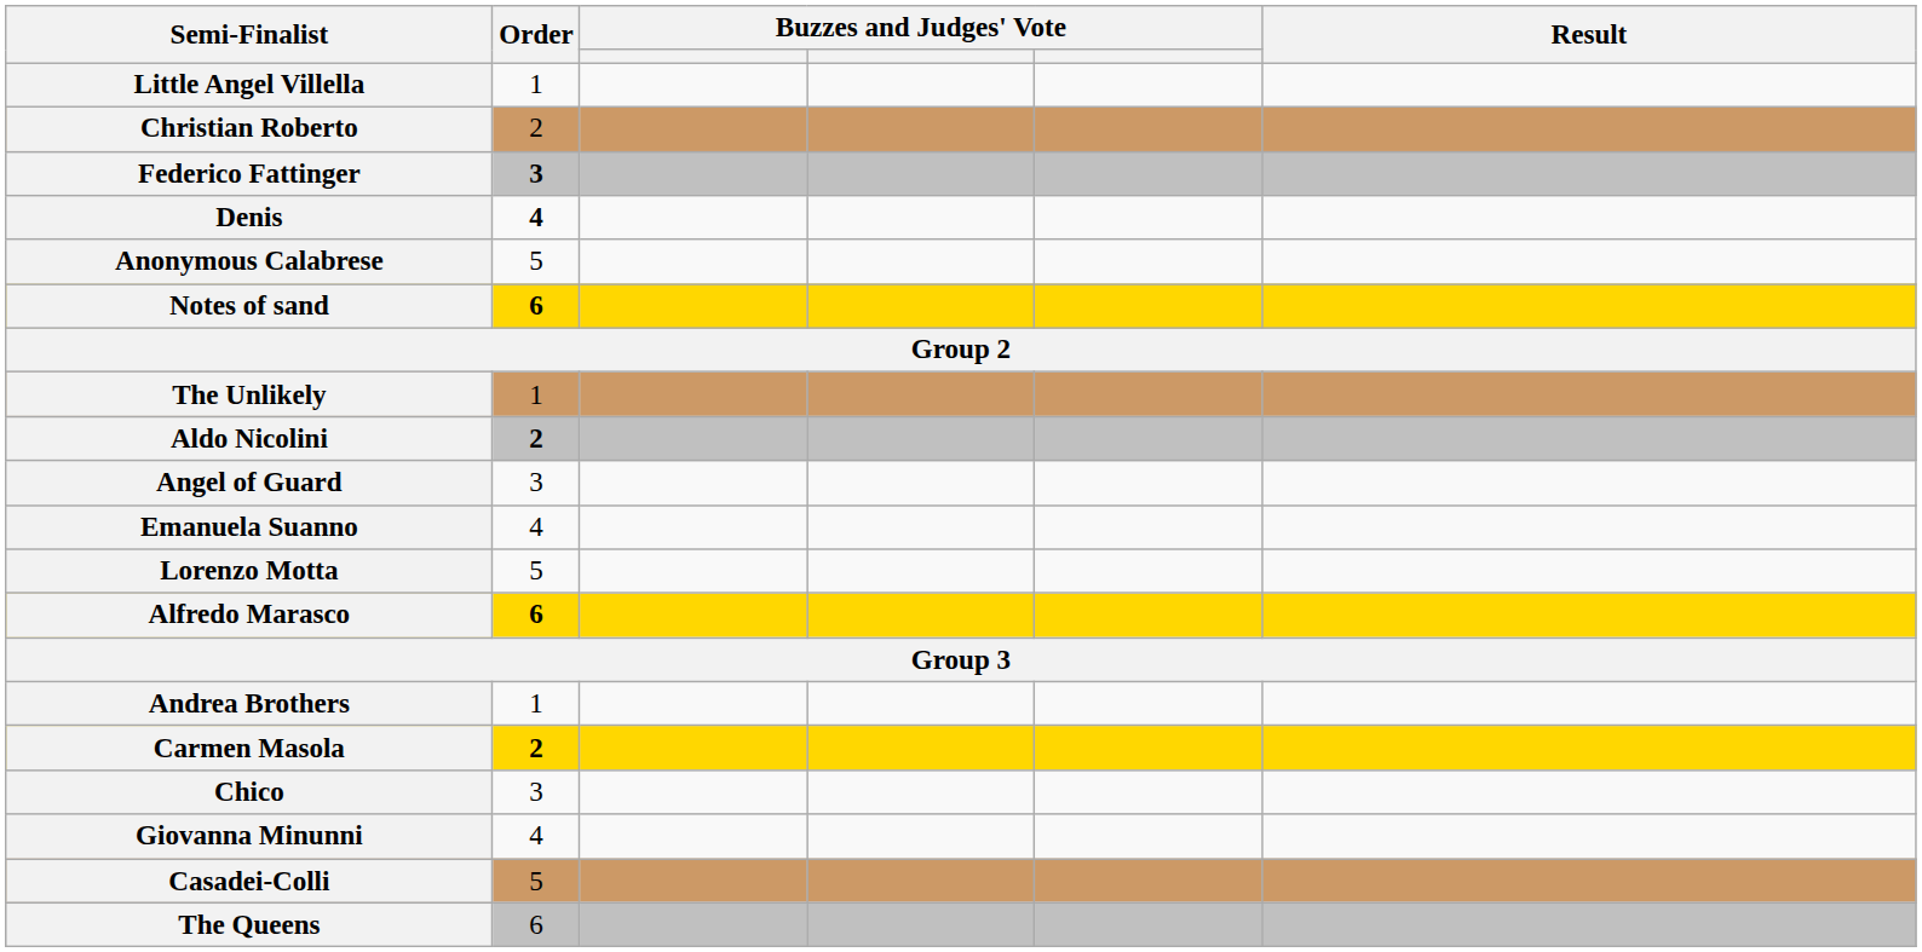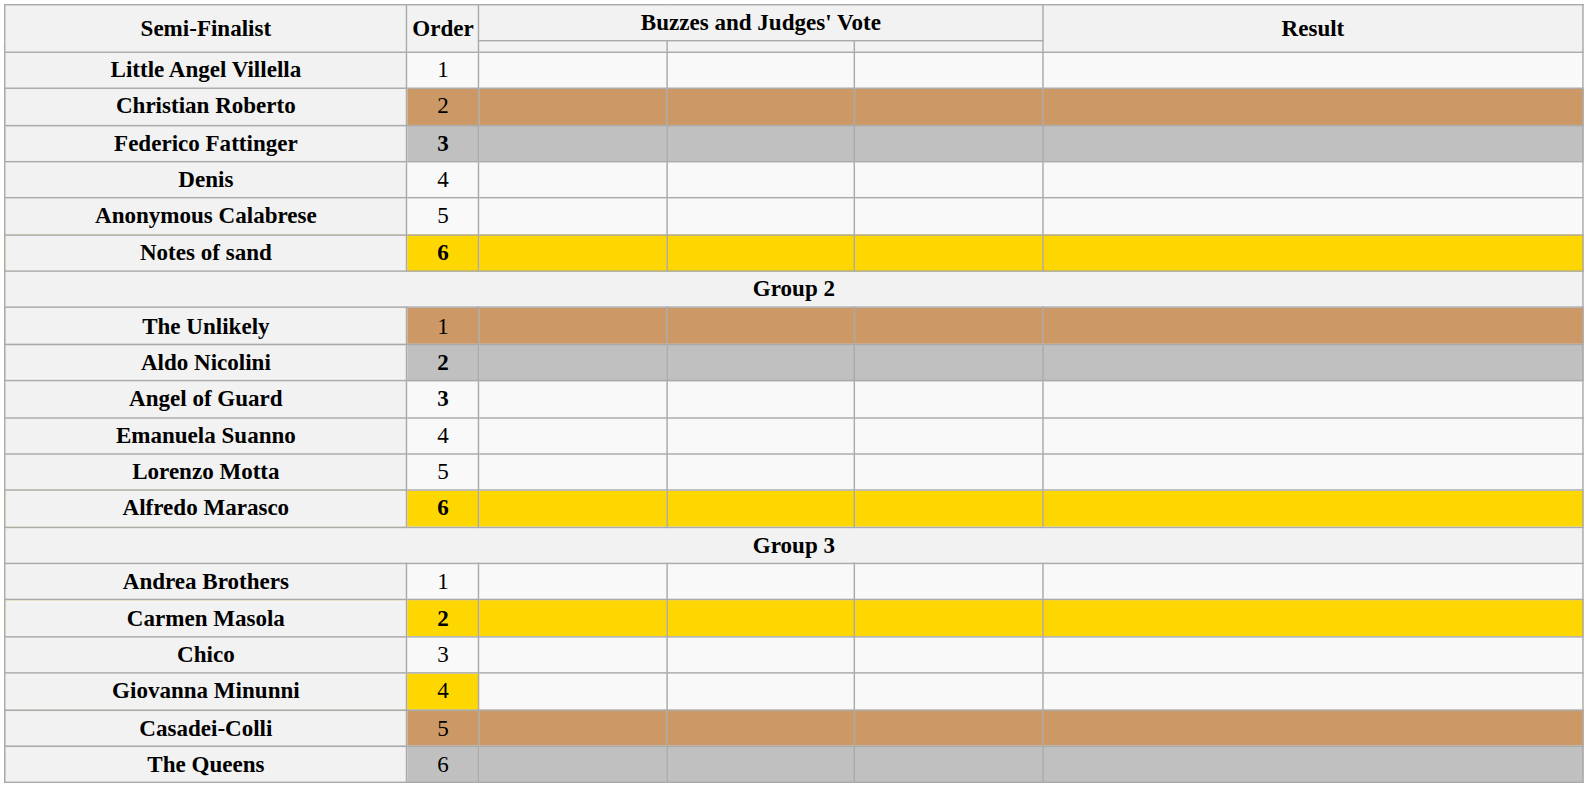Denis | Order: bold -> normal
Angel of Guard | Order: normal -> bold
Giovanna Minunni | Order: no background -> gold background
